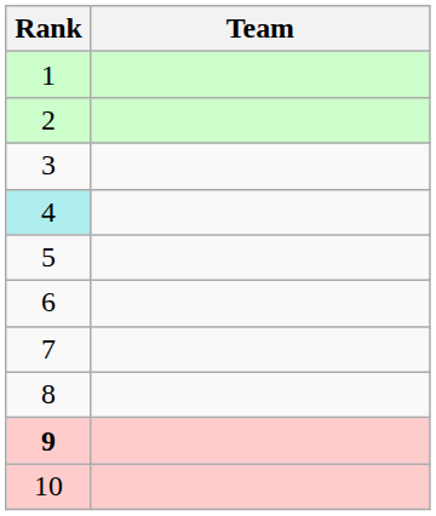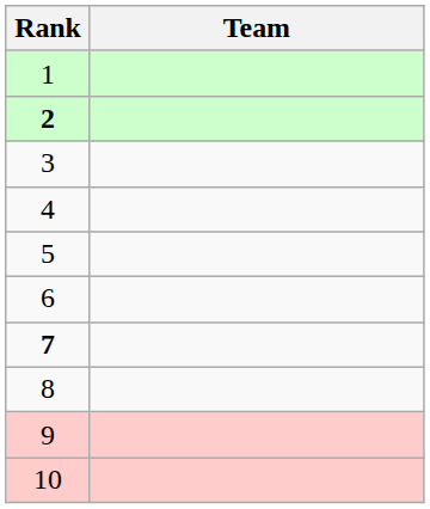2 | Rank: normal -> bold
4 | Rank: paleturquoise background -> no background
7 | Rank: normal -> bold
9 | Rank: bold -> normal
